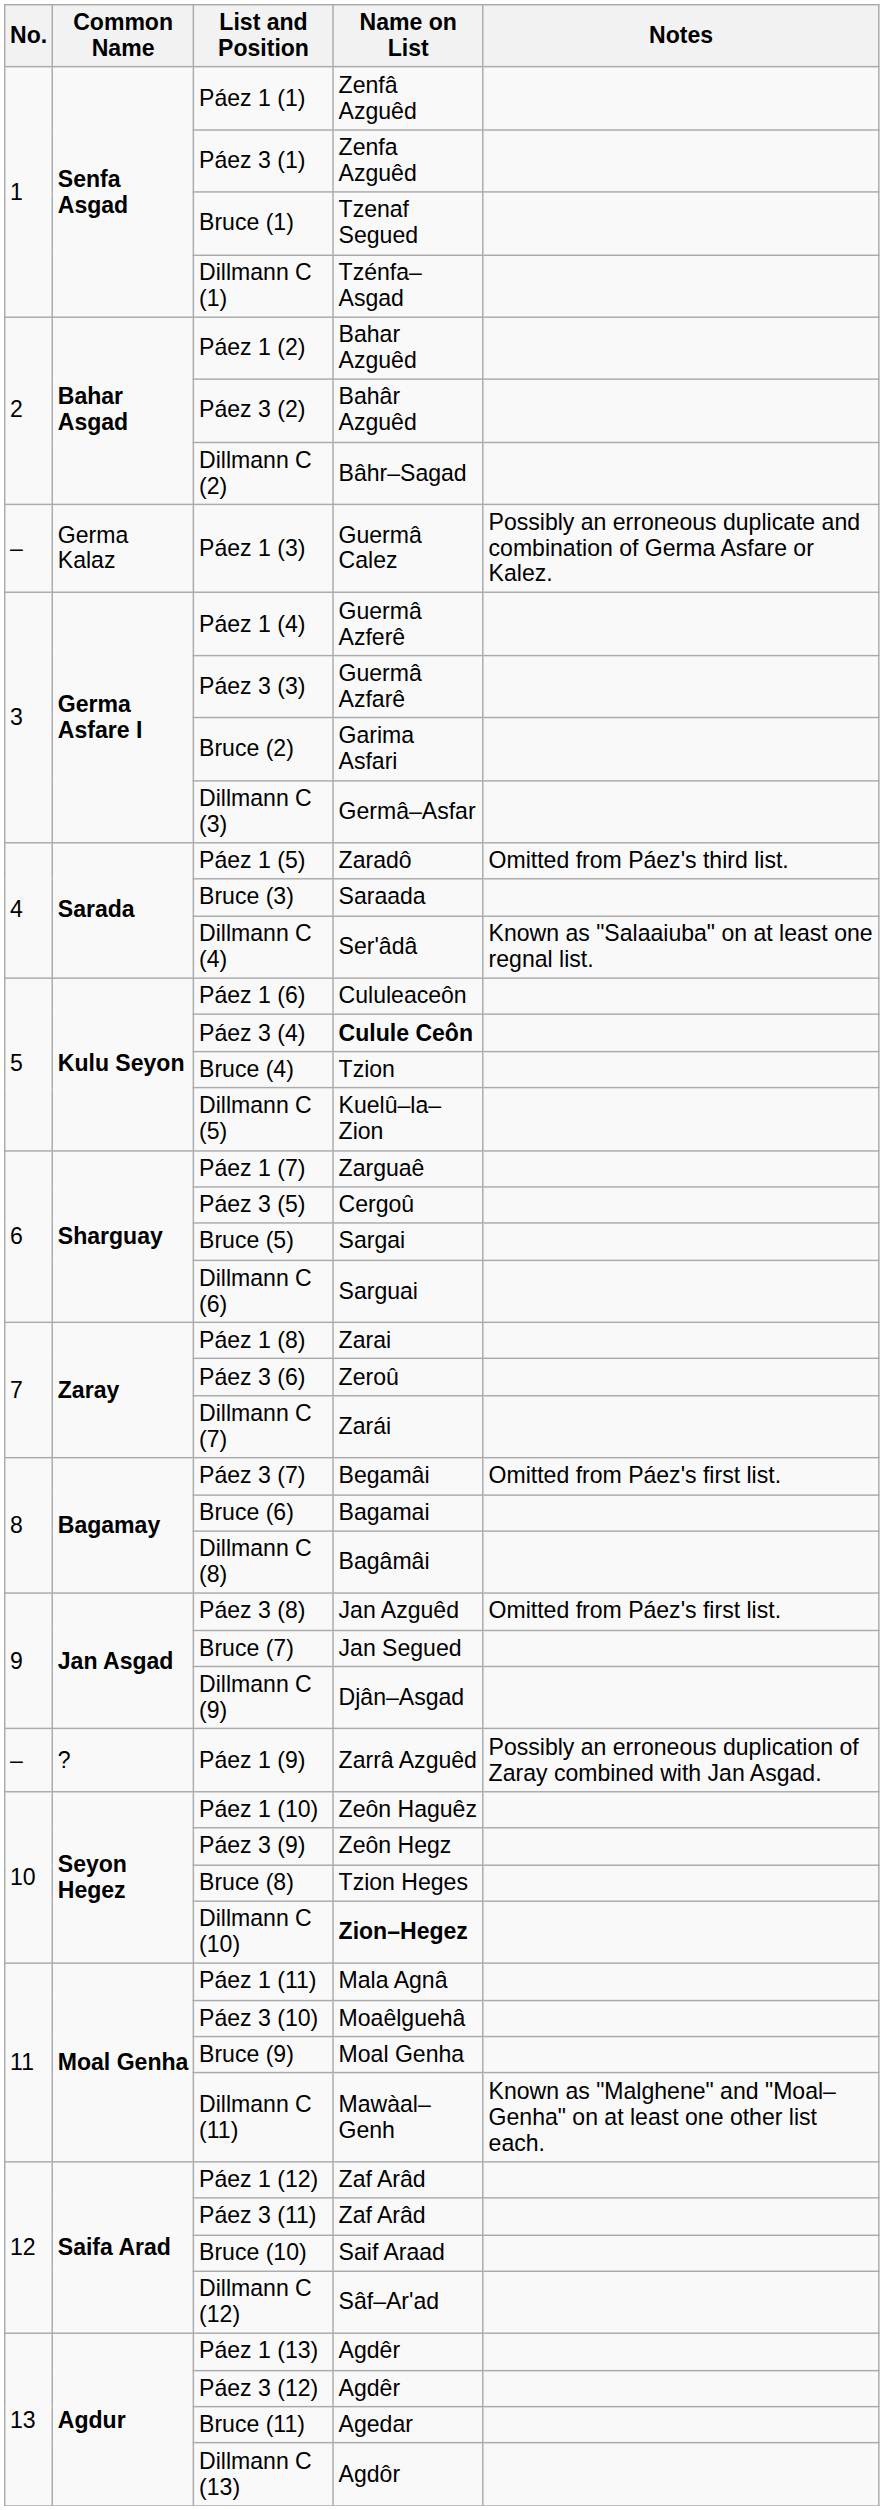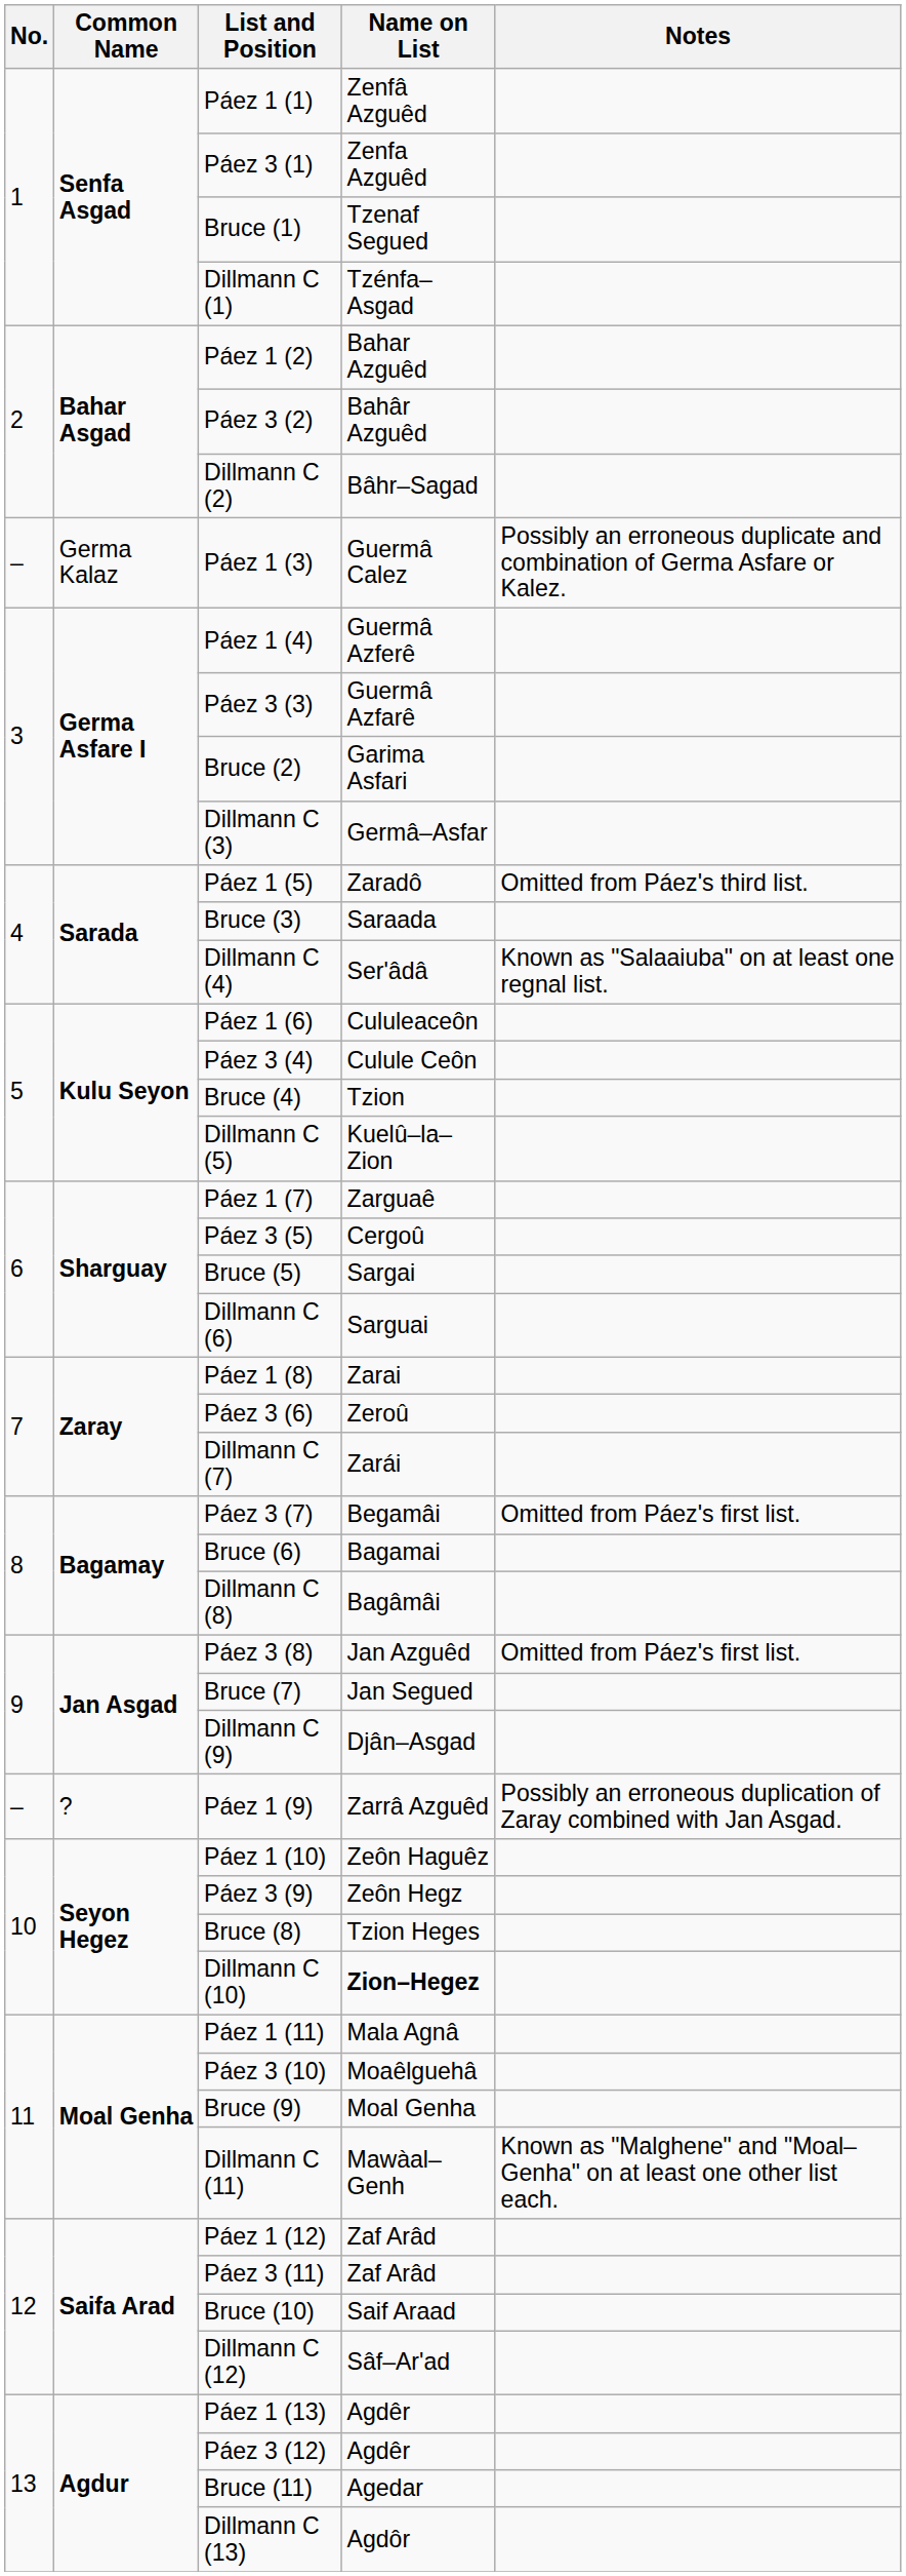Páez 3 (4) | Name on List: bold -> normal
